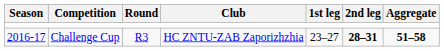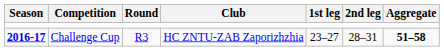Challenge Cup | Season: normal -> bold
Challenge Cup | 2nd leg: bold -> normal
